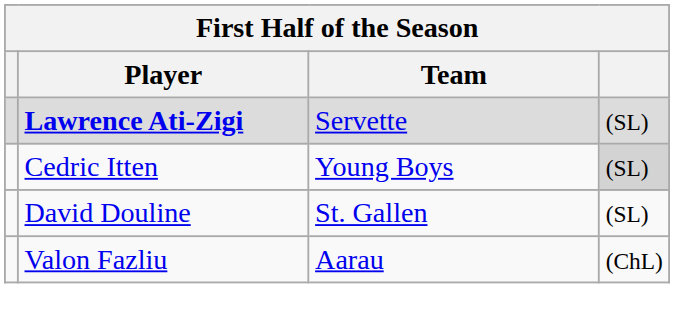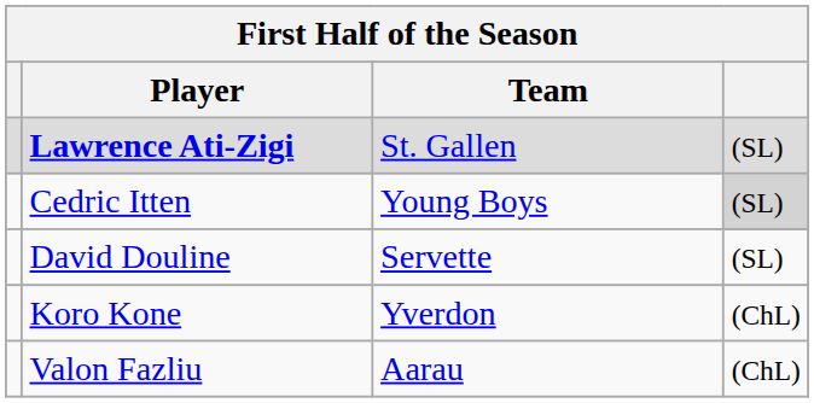Lawrence Ati-Zigi | Team: Servette -> St. Gallen
David Douline | Team: St. Gallen -> Servette
+ row: Koro Kone | Yverdon | (ChL)
